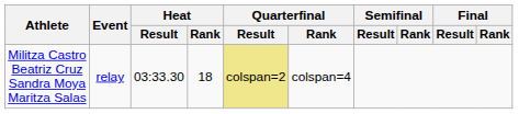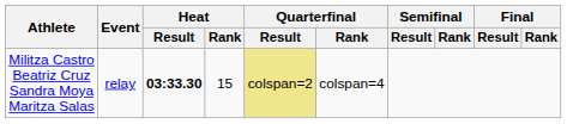Militza Castro Beatriz Cruz Sandra Moya Maritza Salas | Heat / Result: normal -> bold
Militza Castro Beatriz Cruz Sandra Moya Maritza Salas | Heat / Rank: 18 -> 15
